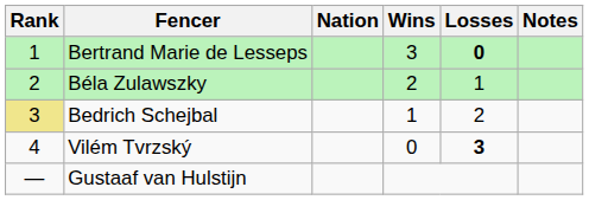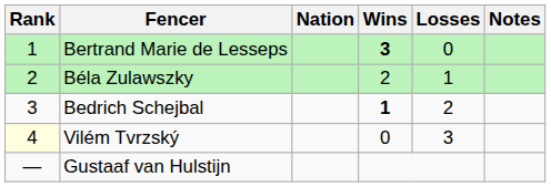Bertrand Marie de Lesseps | Wins: normal -> bold
Bertrand Marie de Lesseps | Losses: bold -> normal
Bedrich Schejbal | Rank: khaki background -> no background
Bedrich Schejbal | Wins: normal -> bold
Vilém Tvrzský | Rank: no background -> lightyellow background
Vilém Tvrzský | Losses: bold -> normal
